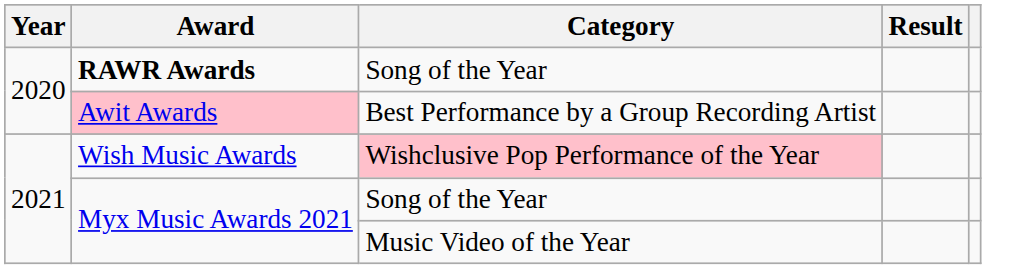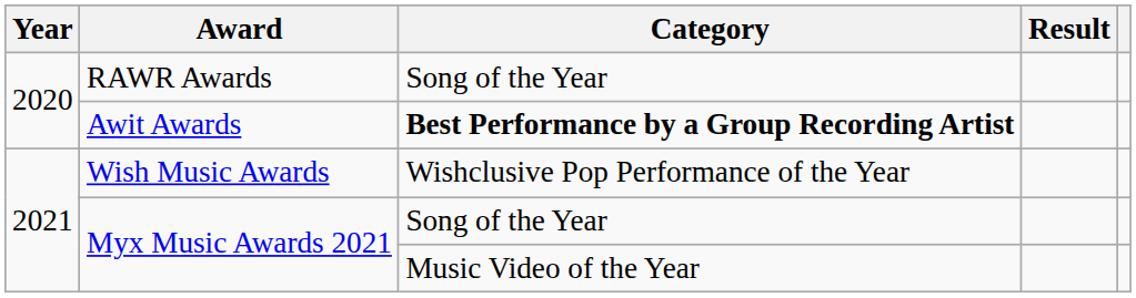RAWR Awards | Award: bold -> normal
Awit Awards | Award: pink background -> no background
Awit Awards | Category: normal -> bold
Wish Music Awards | Category: pink background -> no background
